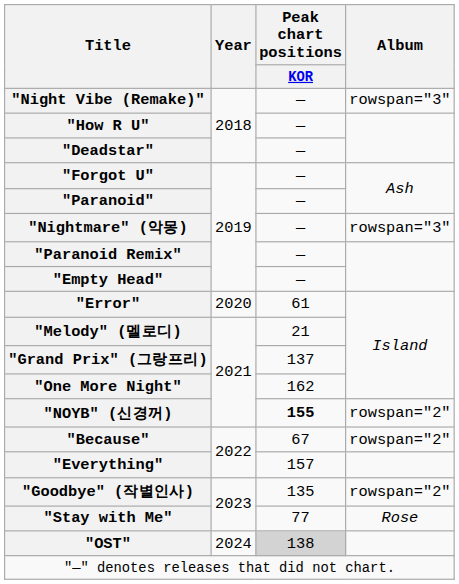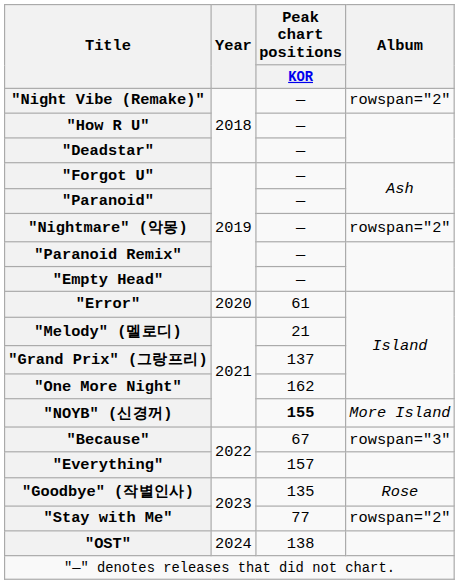"Night Vibe (Remake)" | Album: rowspan="3" -> rowspan="2"
"Nightmare" (악몽) | Album: rowspan="3" -> rowspan="2"
"NOYB" (신경꺼) | Album: rowspan="2" -> More Island
"Because" | Album: rowspan="2" -> rowspan="3"
"Goodbye" (작별인사) | Album: rowspan="2" -> Rose
"Stay with Me" | Album: Rose -> rowspan="2"
"OST" | Peak chart positions / KOR: lightgrey background -> no background
